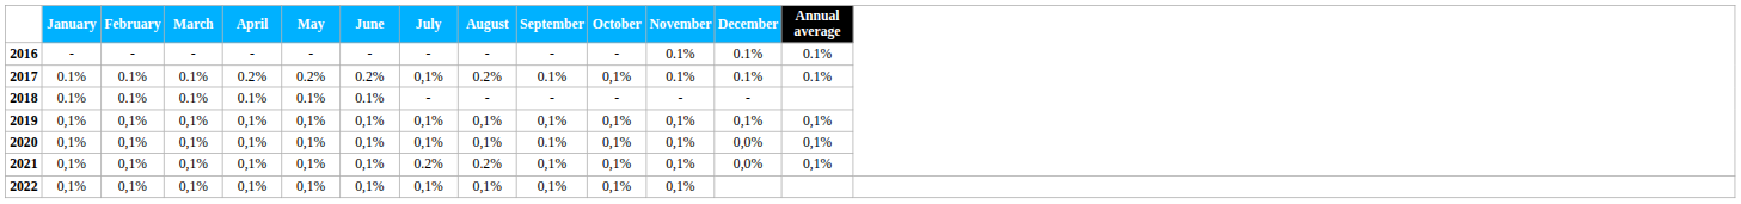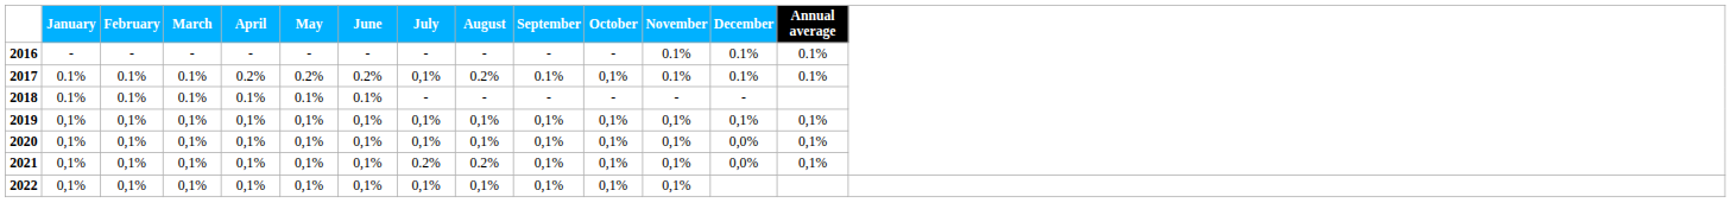2020 | September: 0.1% -> 0,1%
